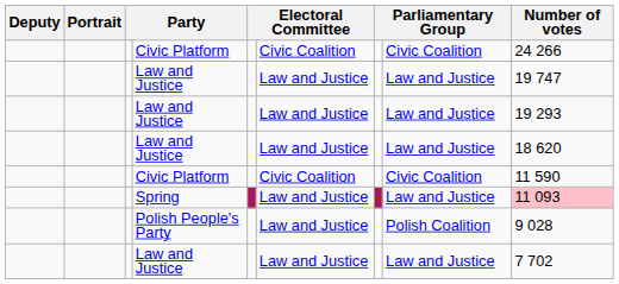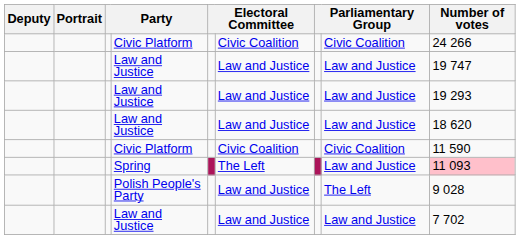Spring | column 6: Law and Justice -> The Left
Polish People's Party | column 8: Polish Coalition -> The Left
